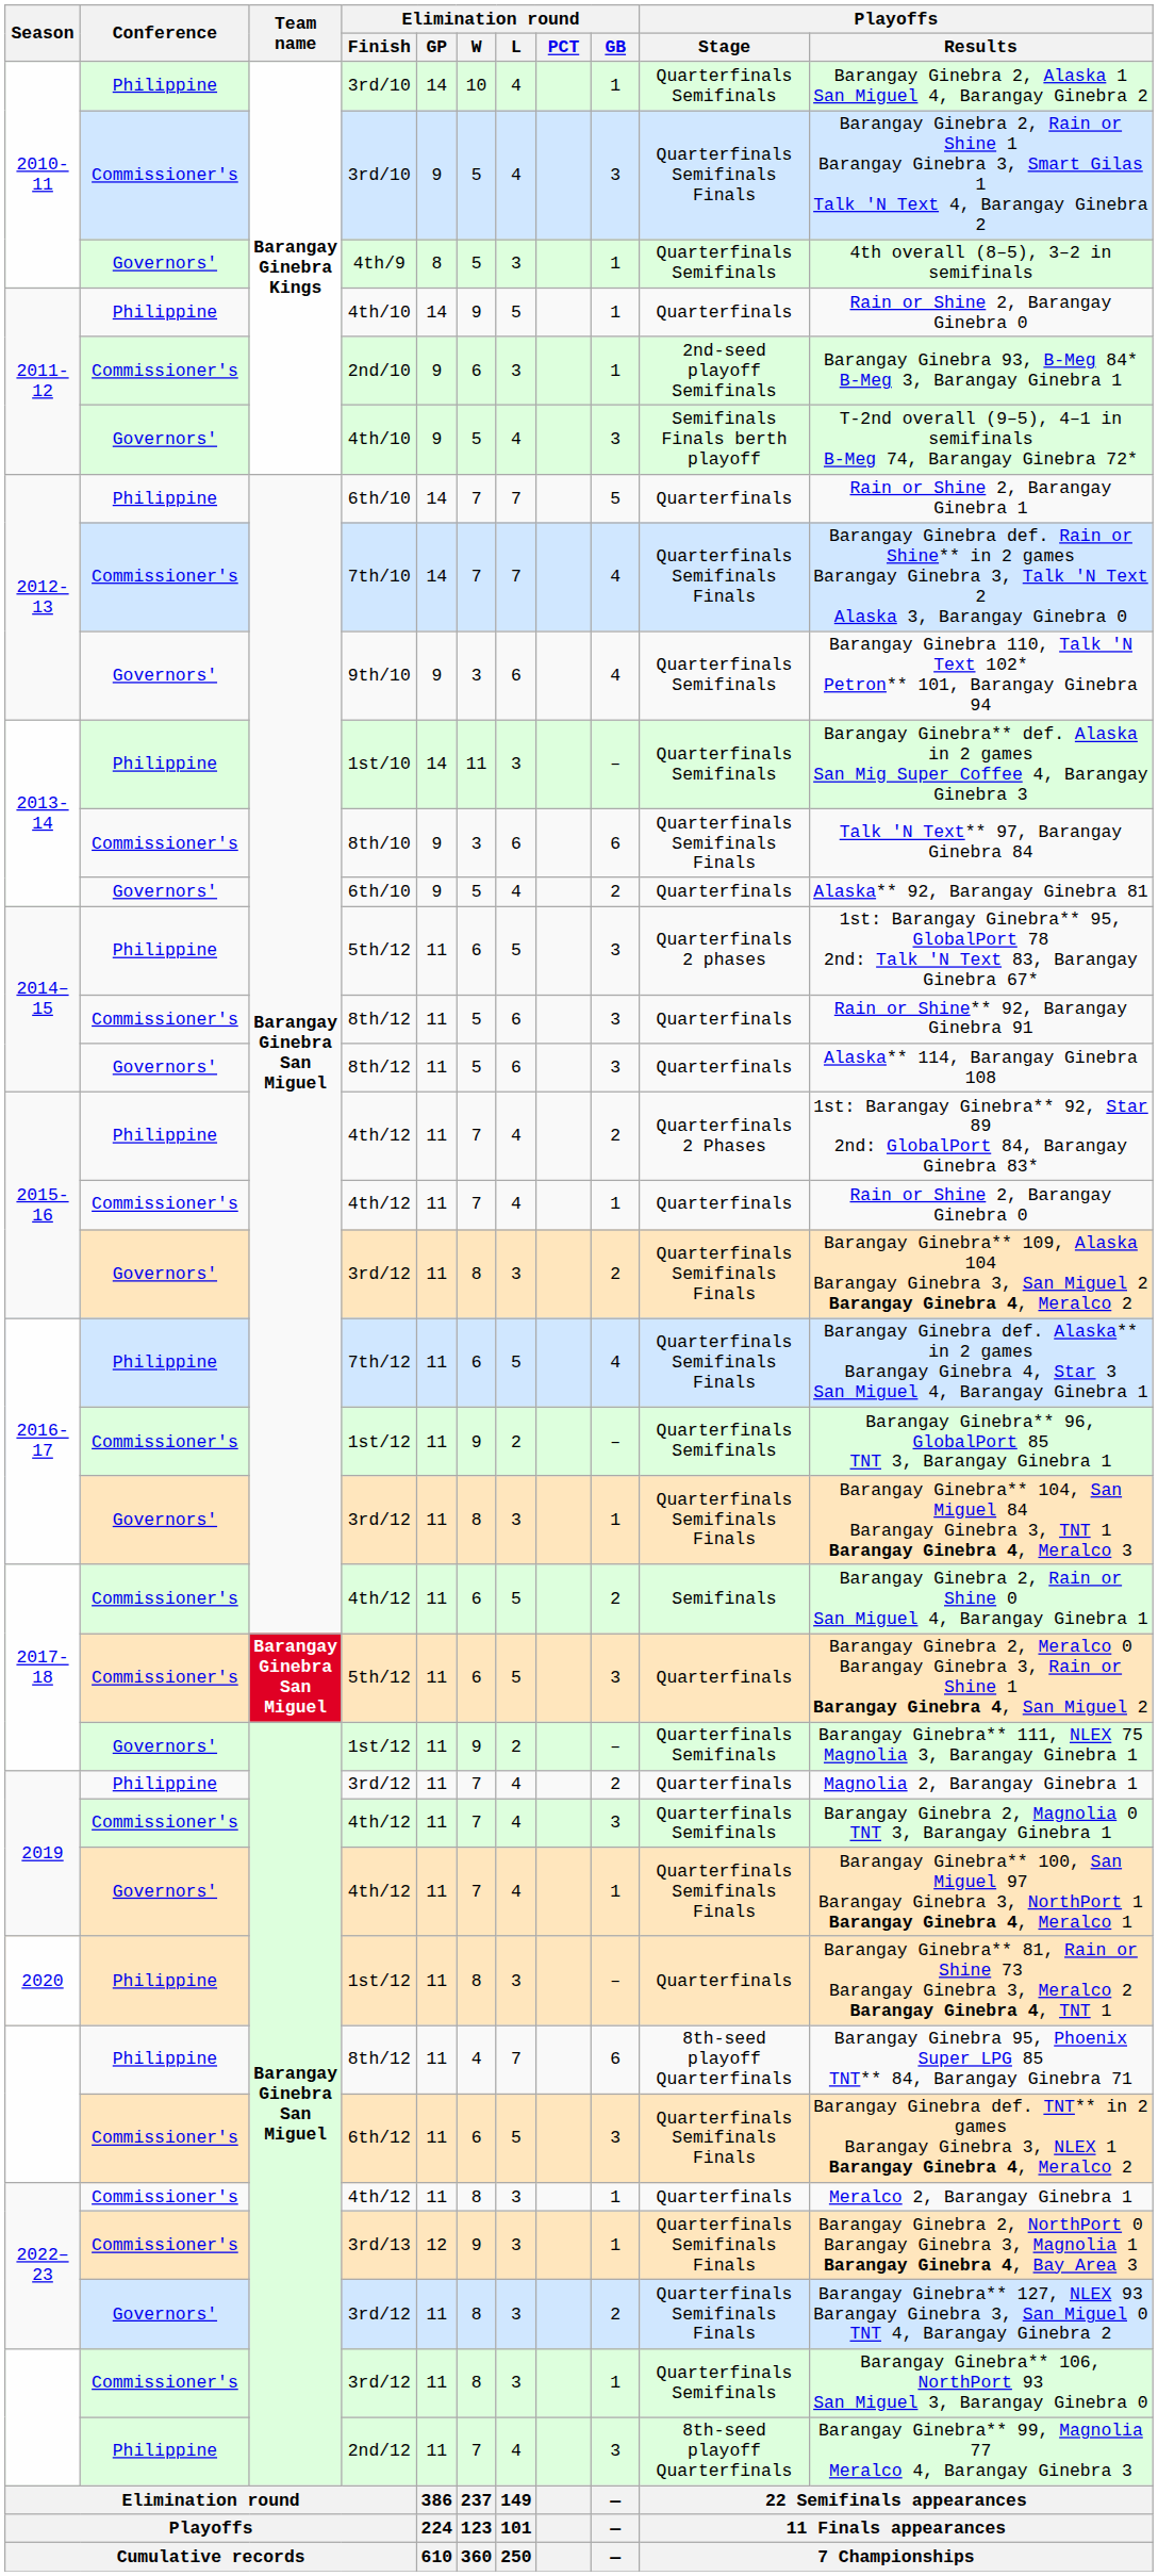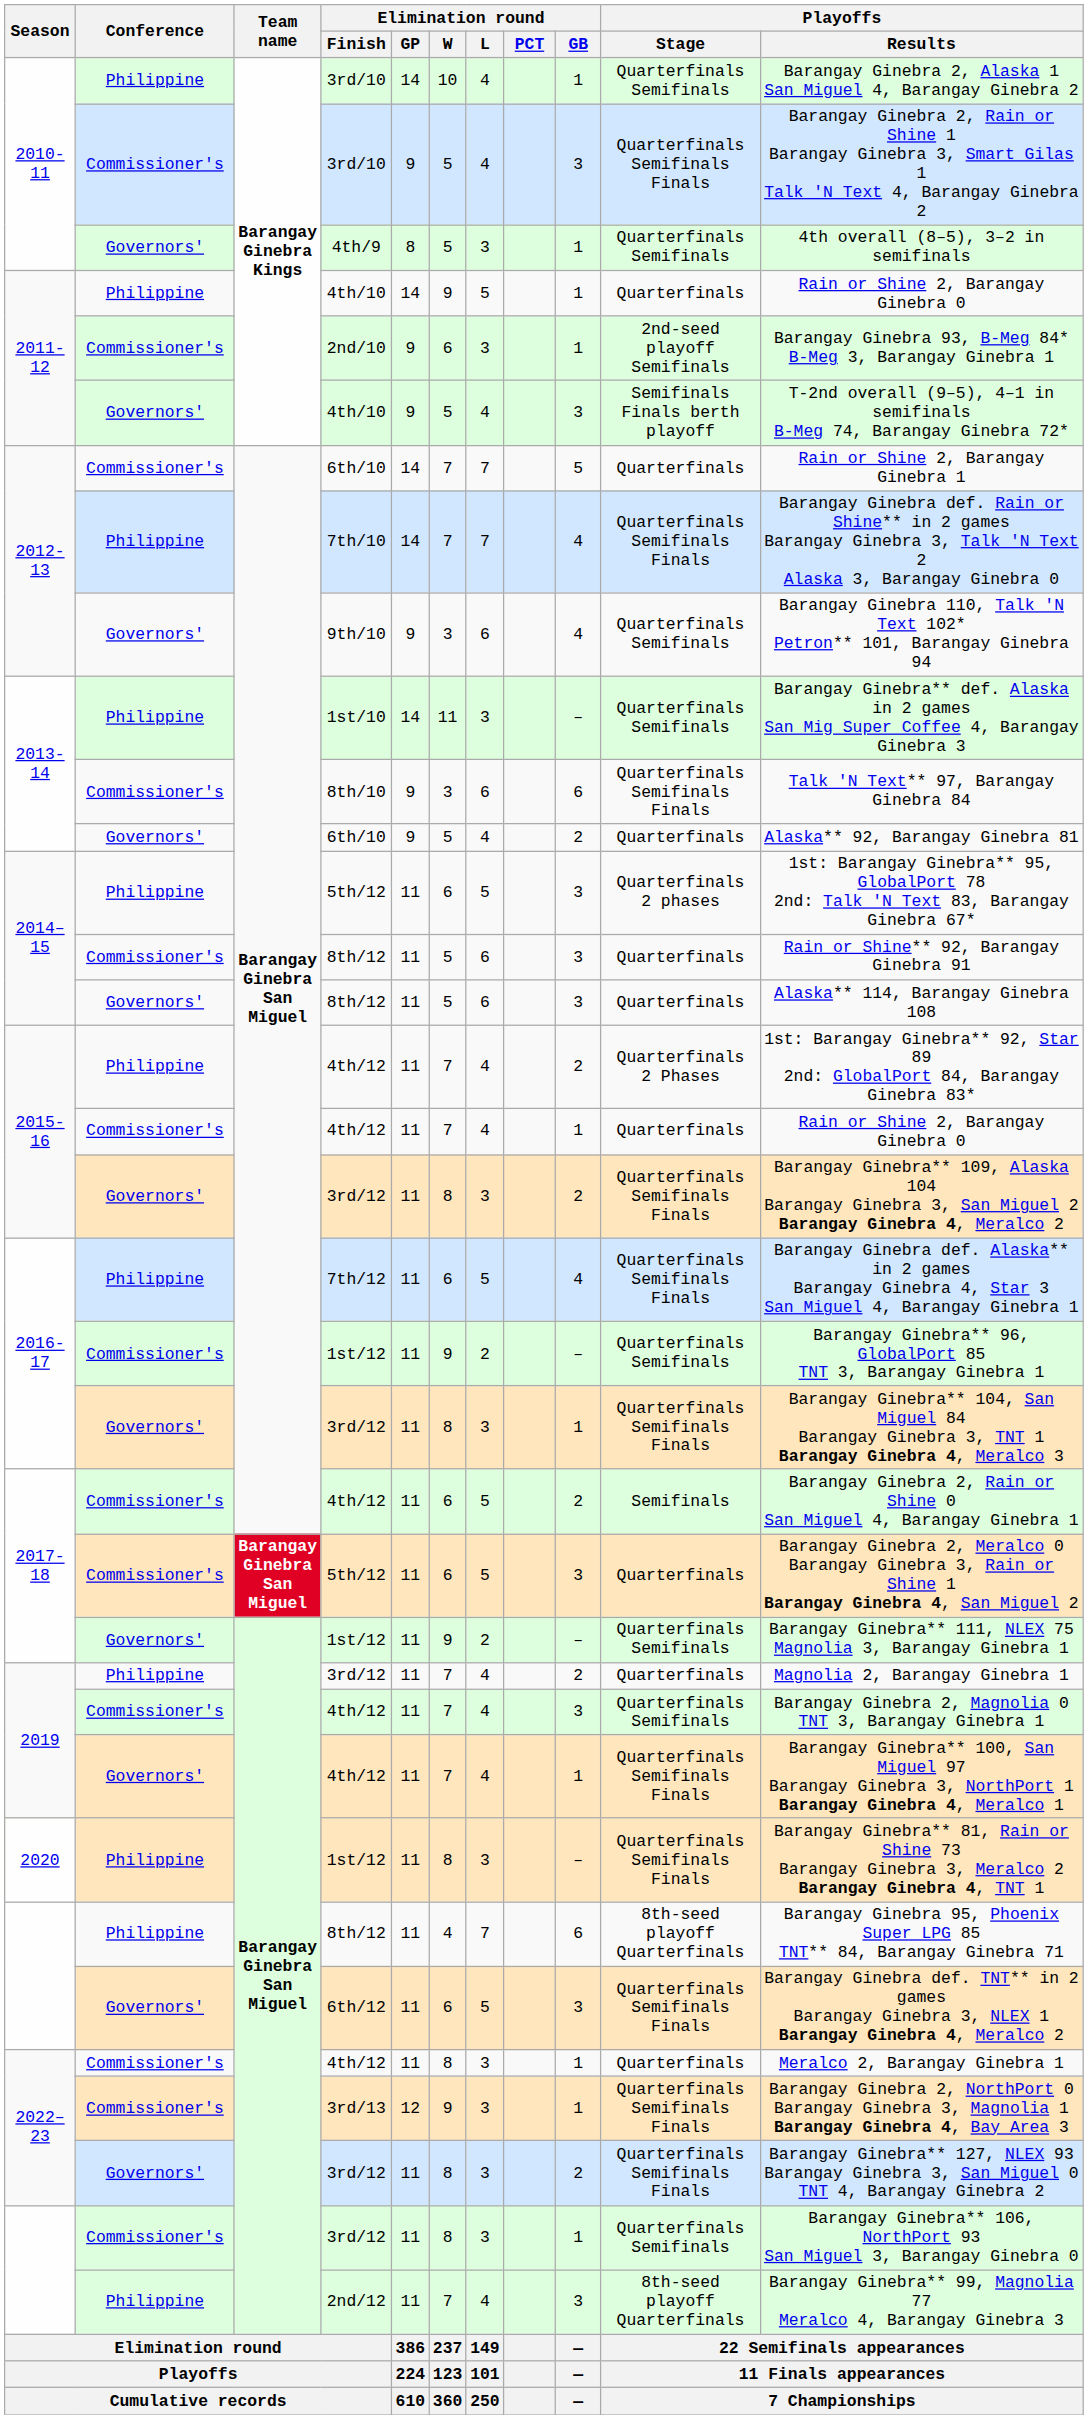2012-13 / 6th/10 | Conference: Philippine -> Commissioner's
7th/10 | Conference: Commissioner's -> Philippine
2020 / 1st/12 | Playoffs / Stage: Quarterfinals -> Quarterfinals Semifinals Finals
6th/12 | Conference: Commissioner's -> Governors'
